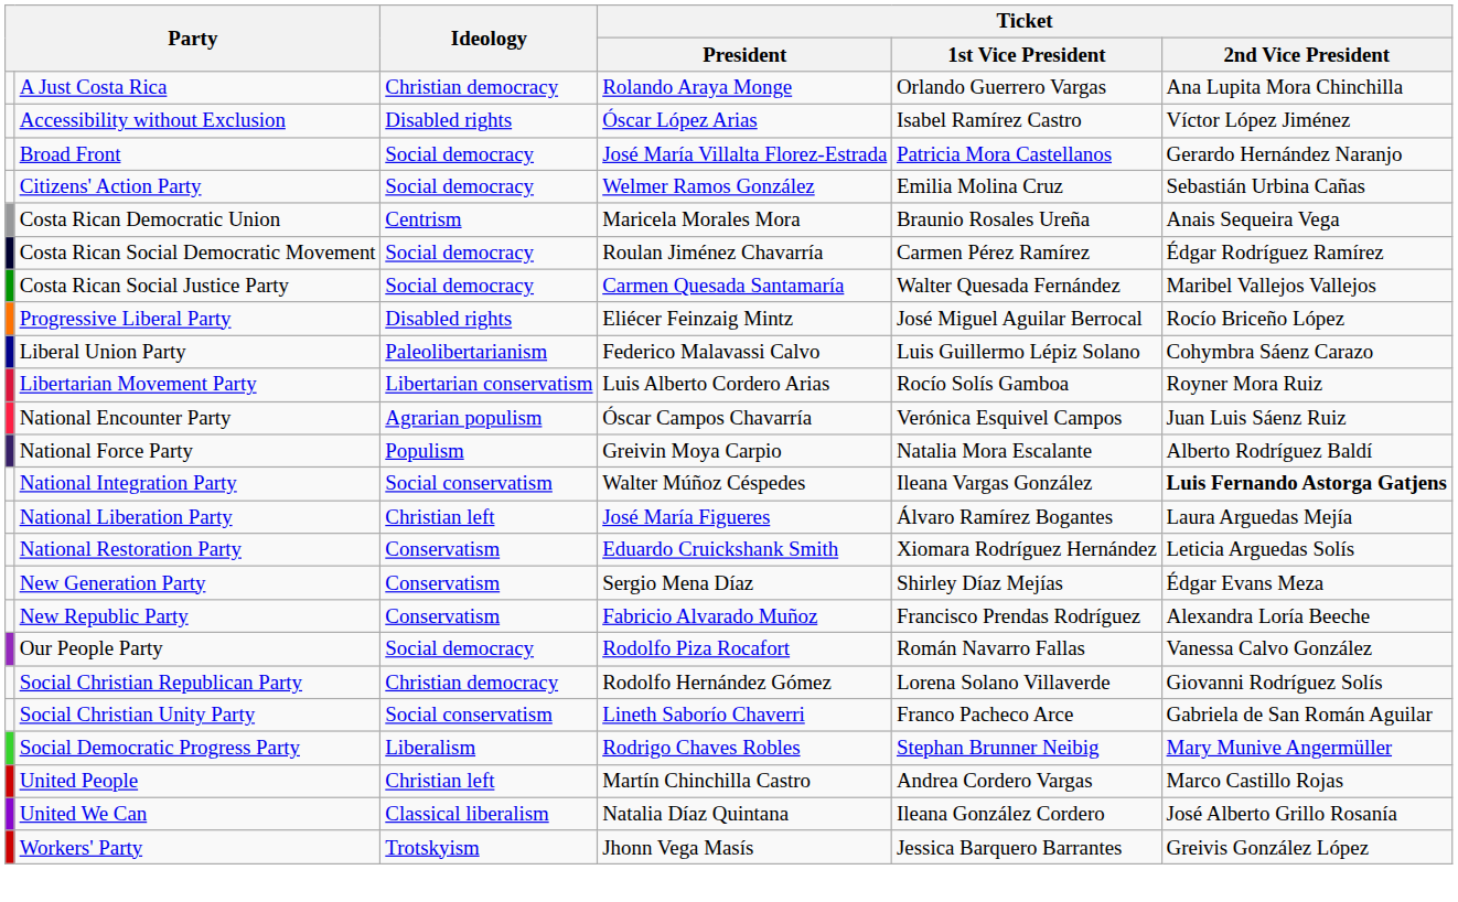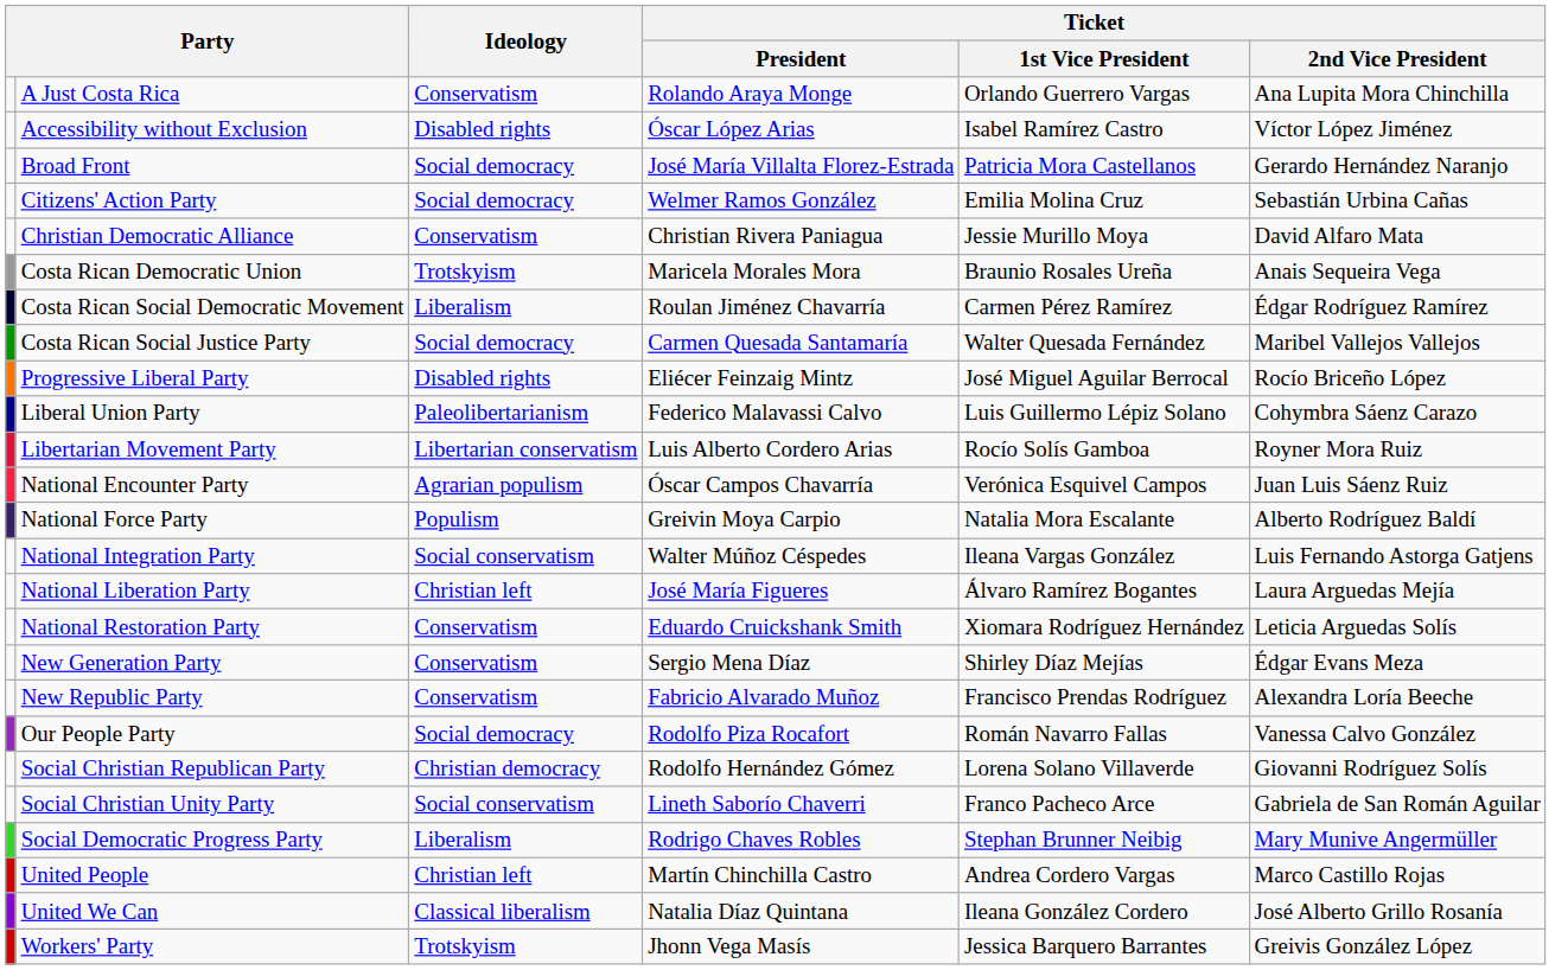A Just Costa Rica | Ideology: Christian democracy -> Conservatism
+ row: Christian Democratic Alliance | Conservatism | Christian Rivera Paniagua | Jessie Murillo Moya | David Alfaro Mata
Costa Rican Democratic Union | Ideology: Centrism -> Trotskyism
Costa Rican Social Democratic Movement | Ideology: Social democracy -> Liberalism
National Integration Party | Ticket / 2nd Vice President: bold -> normal
